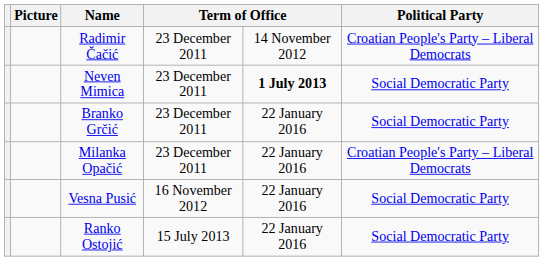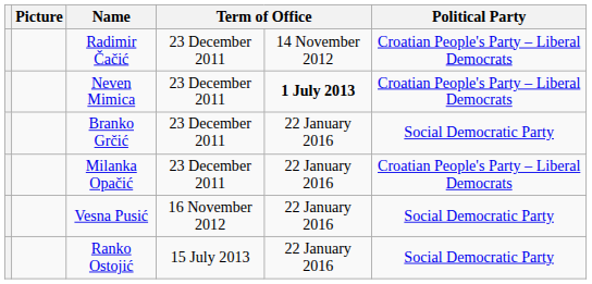Neven Mimica | Political Party: Social Democratic Party -> Croatian People's Party – Liberal Democrats
